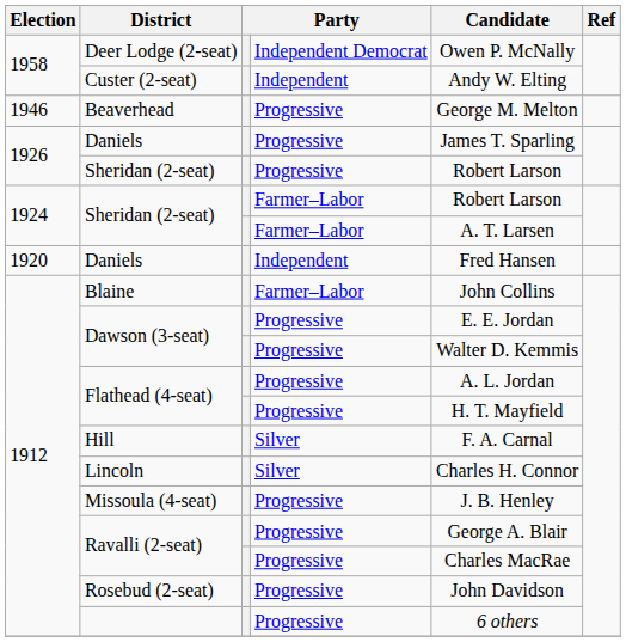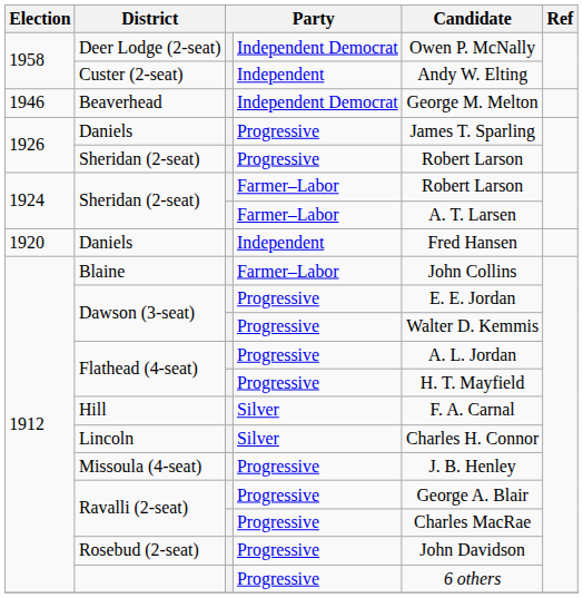Beaverhead | column 4: Progressive -> Independent Democrat
